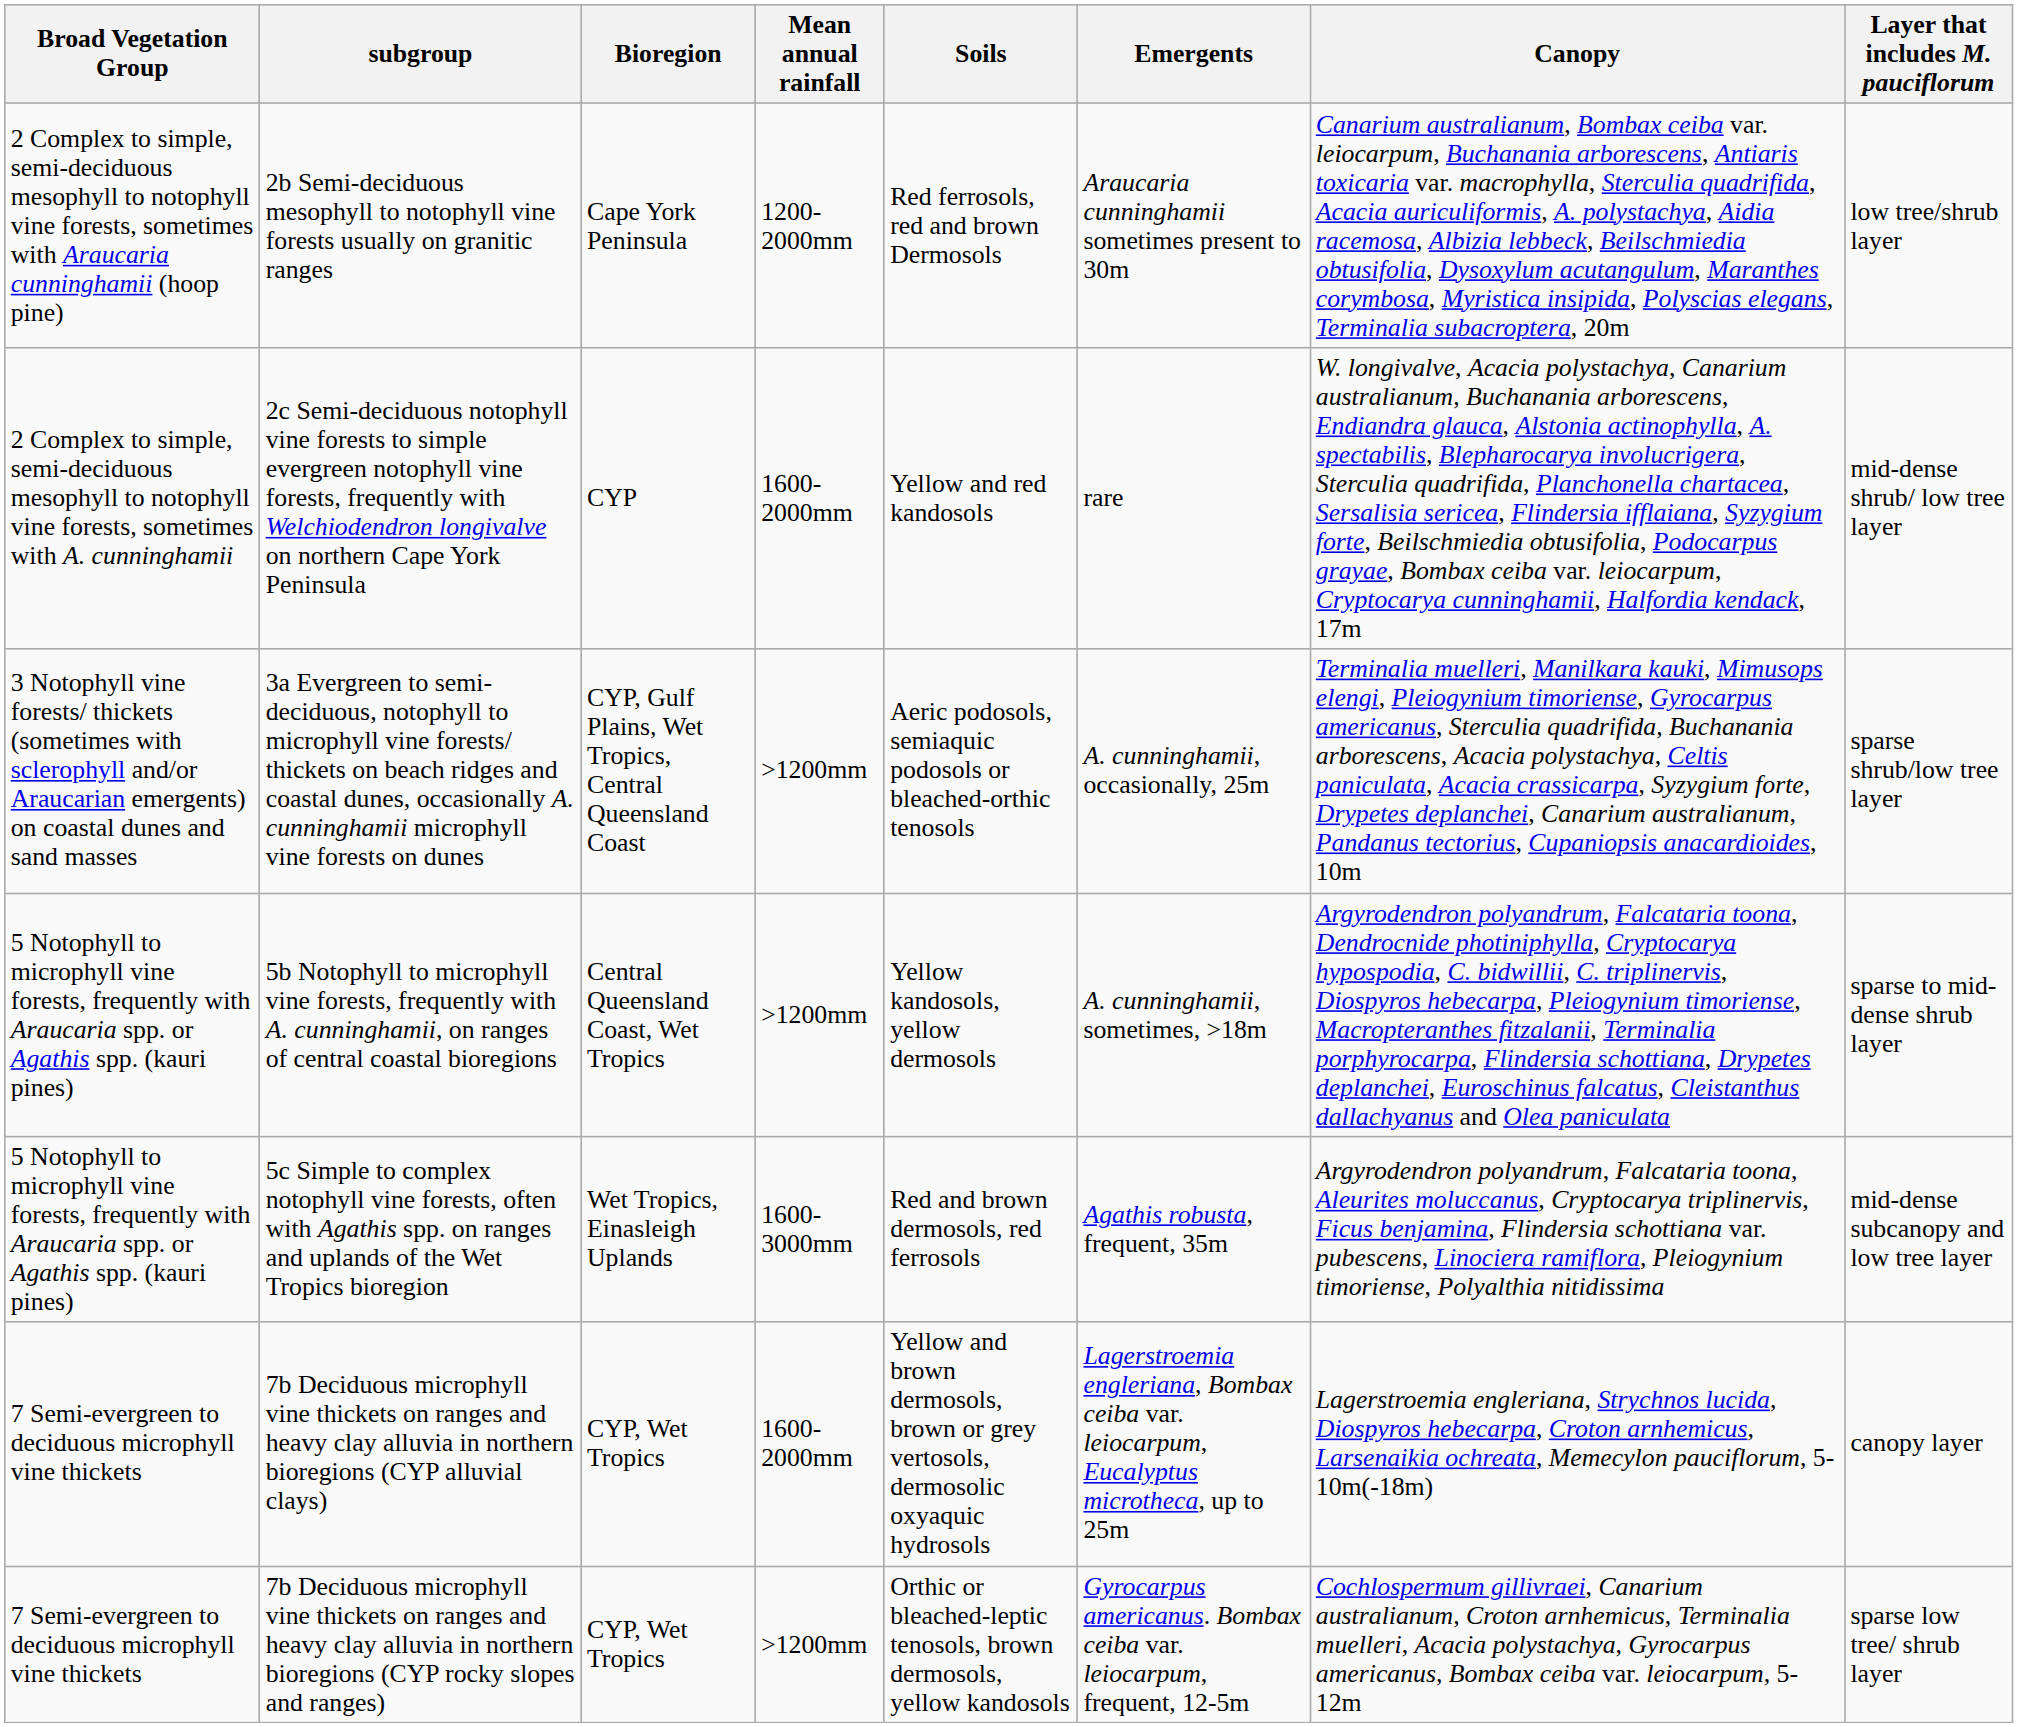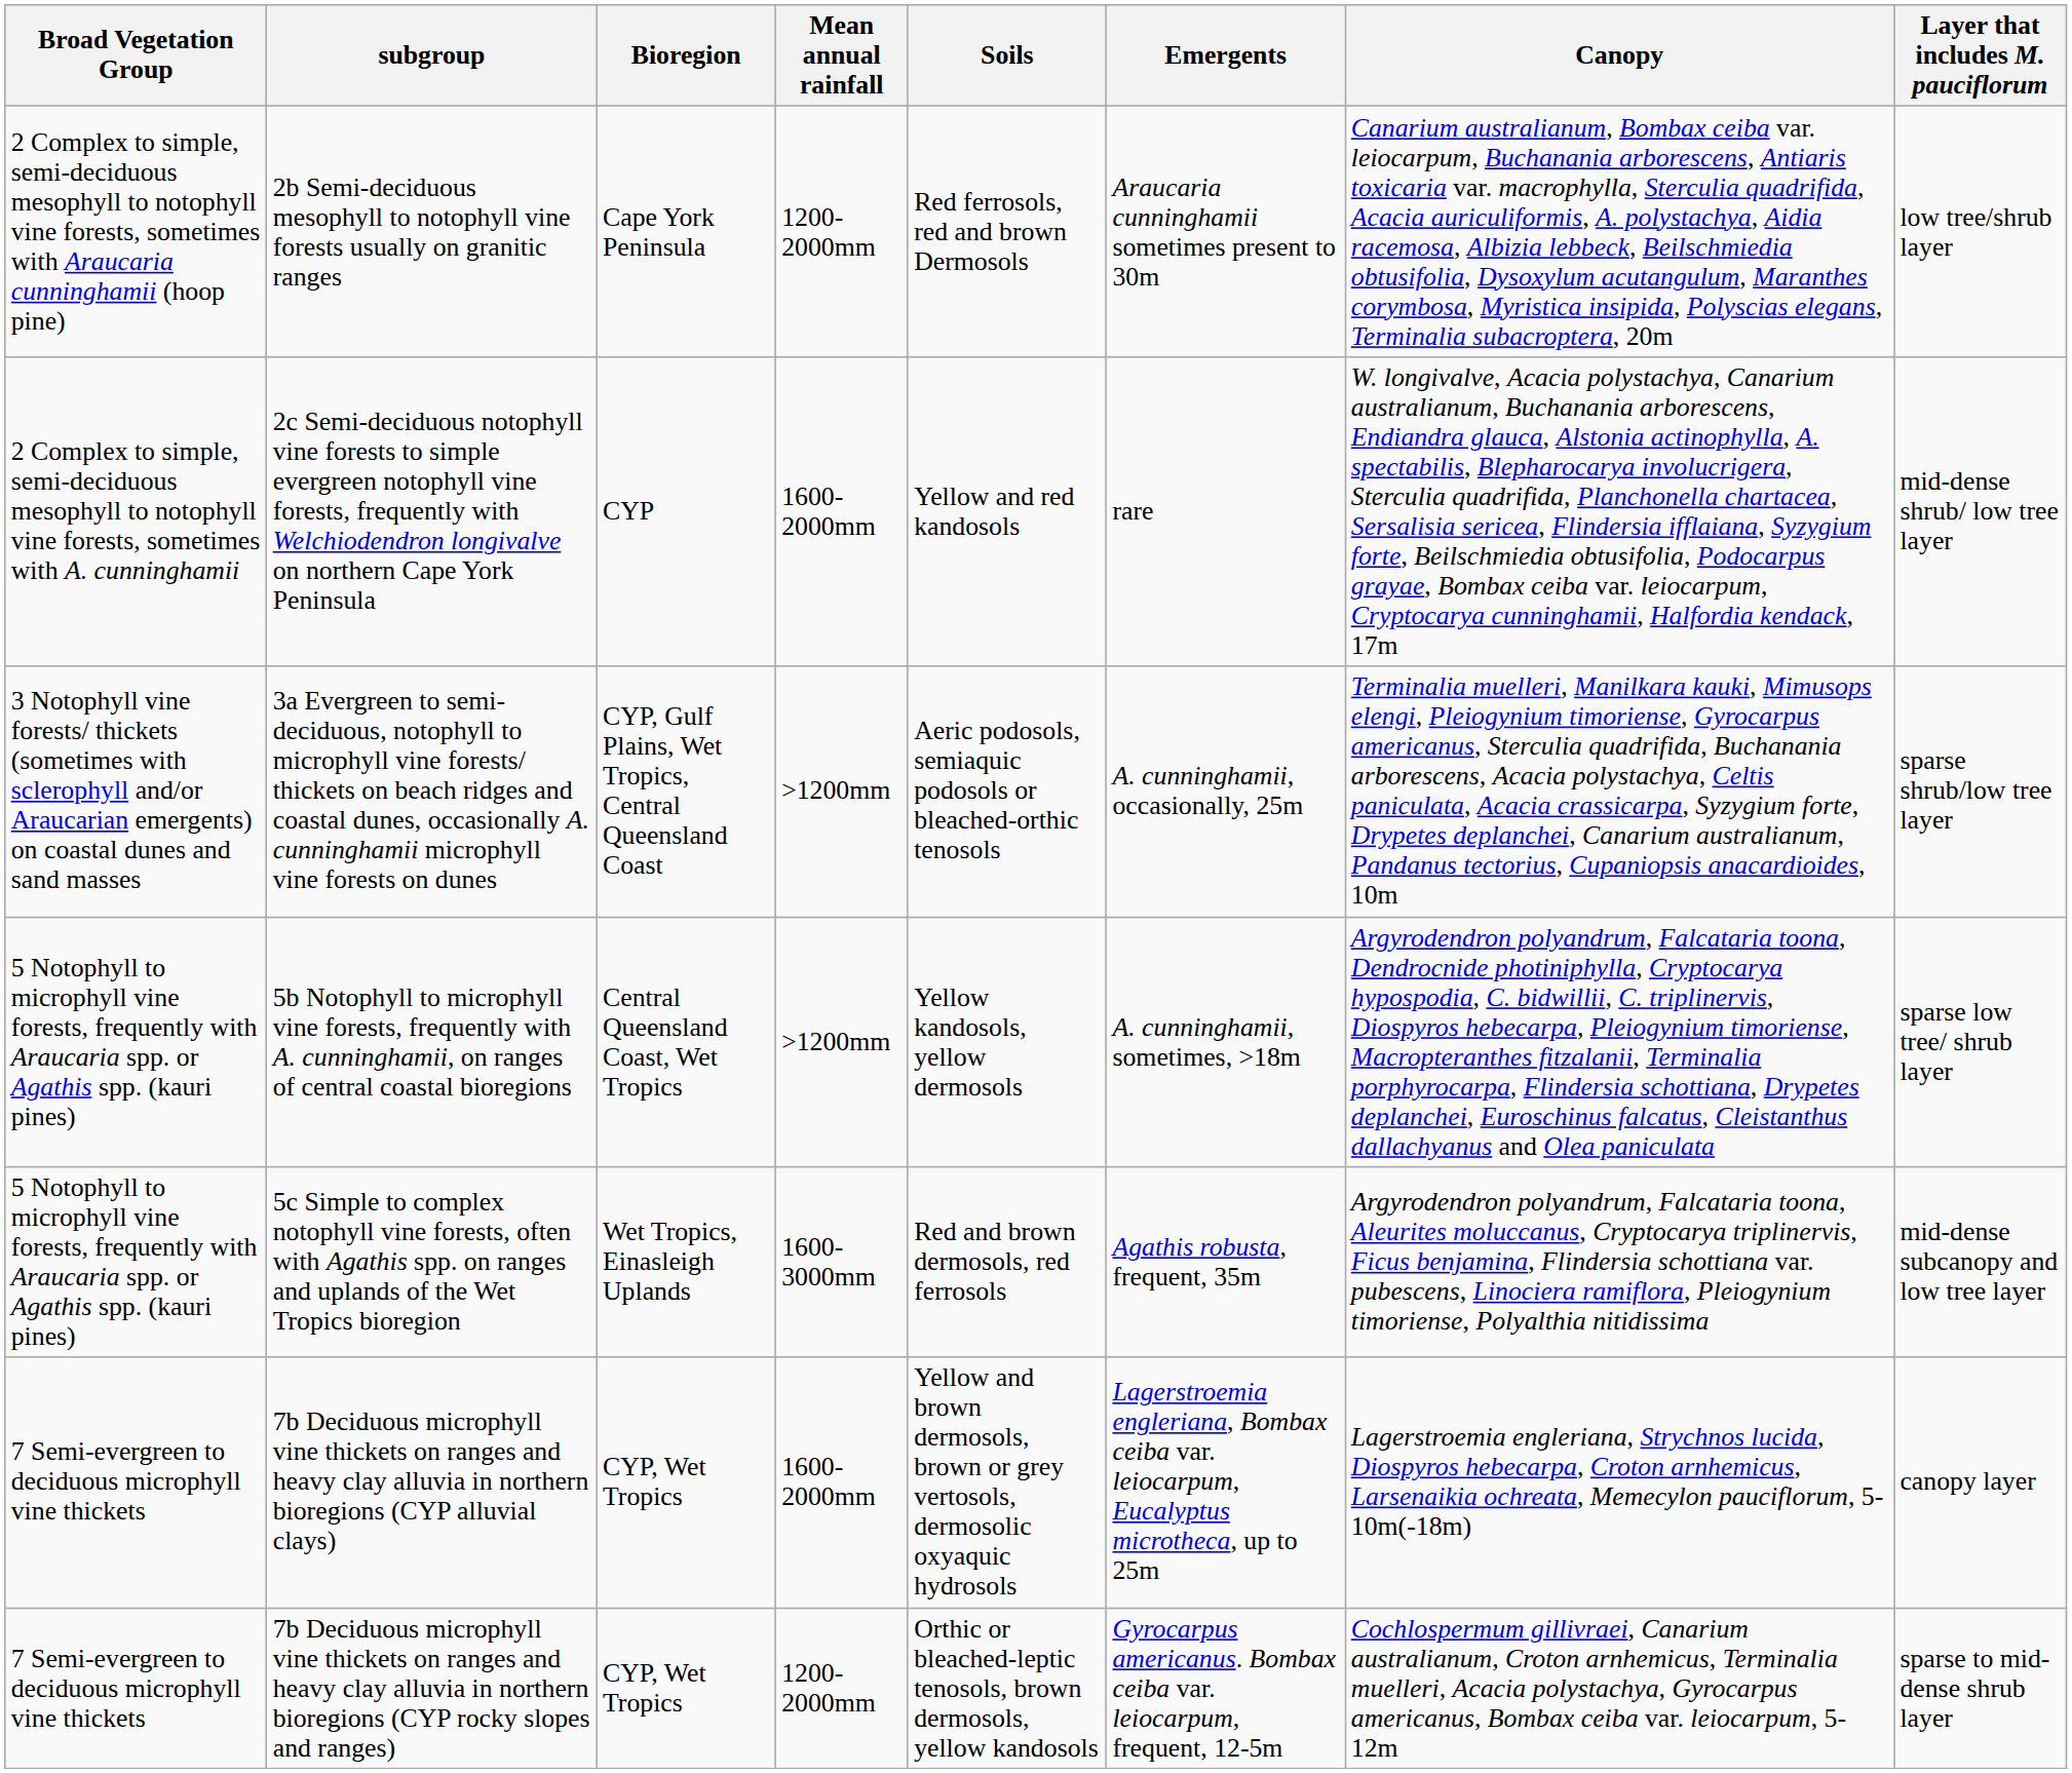row 5 | Layer that includes M. pauciflorum: sparse to mid-dense shrub layer -> sparse low tree/ shrub layer
row 8 | Mean annual rainfall: >1200mm -> 1200-2000mm
row 8 | Layer that includes M. pauciflorum: sparse low tree/ shrub layer -> sparse to mid-dense shrub layer
